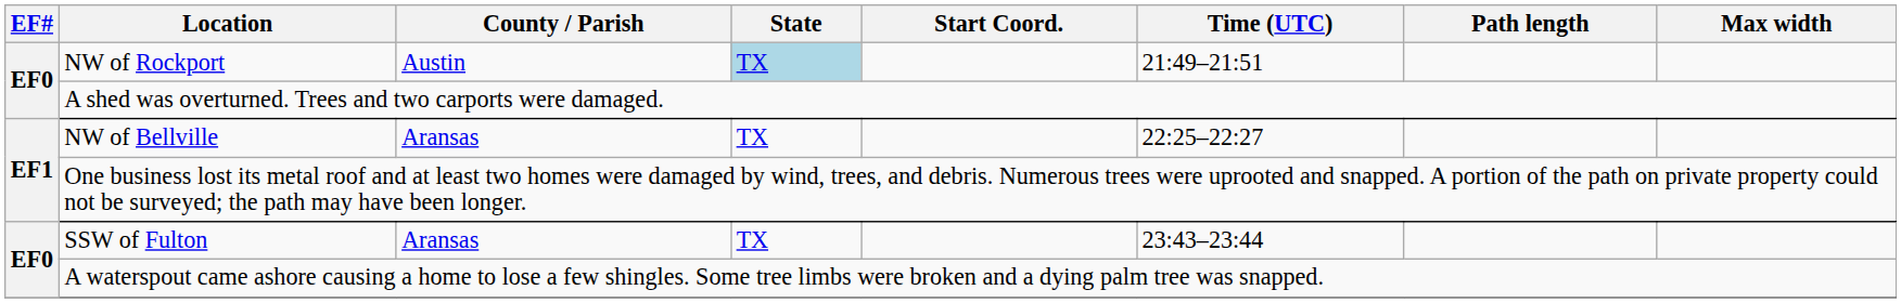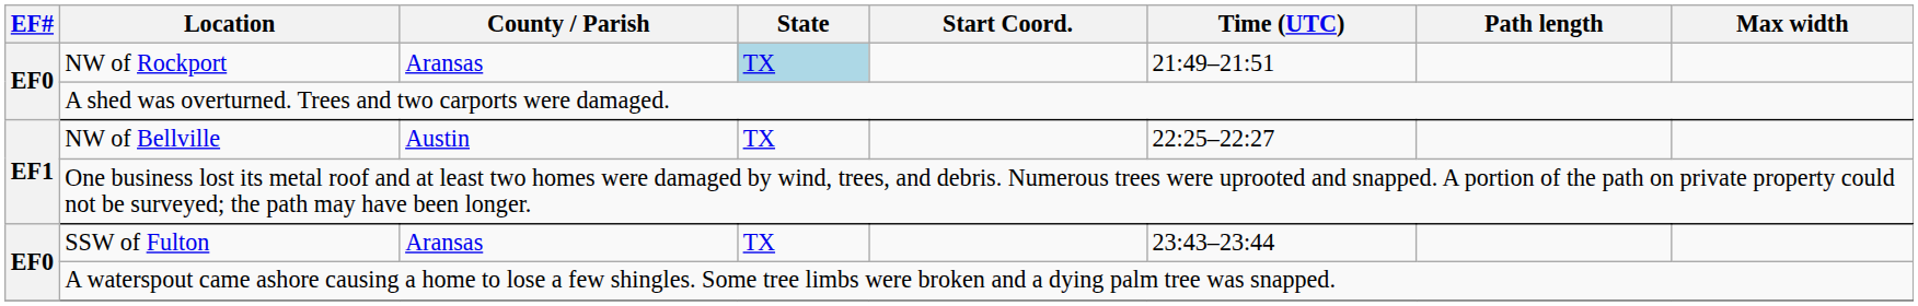NW of Rockport | County / Parish: Austin -> Aransas
NW of Bellville | County / Parish: Aransas -> Austin
